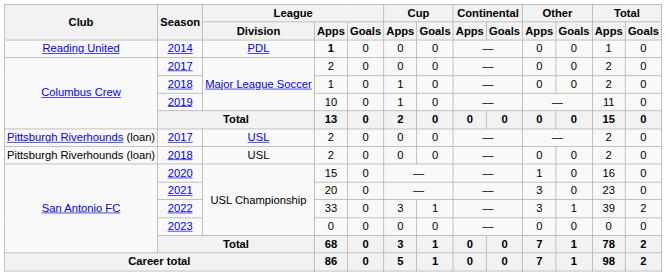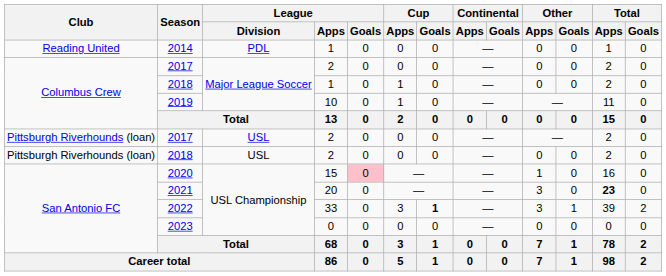2014 | League / Apps: bold -> normal
2020 | League / Goals: no background -> pink background
2021 | Total / Apps: normal -> bold
2022 | Cup / Goals: normal -> bold
